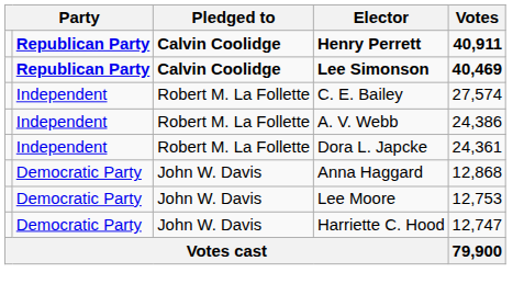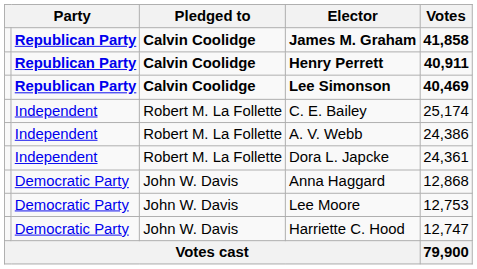+ row: Republican Party | Calvin Coolidge | James M. Graham | 41,858
C. E. Bailey | Votes: 27,574 -> 25,174
